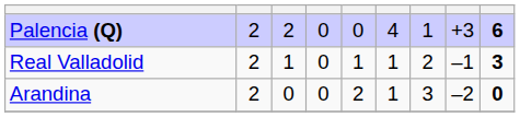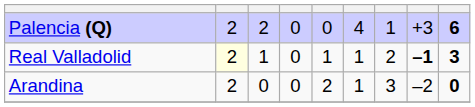Real Valladolid | column 2: no background -> lightyellow background
Real Valladolid | column 8: normal -> bold
